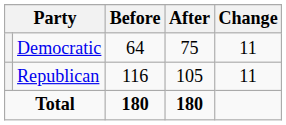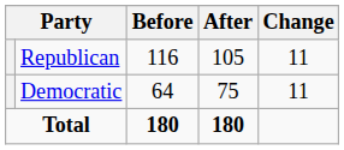rows swapped: Republican <-> Democratic
